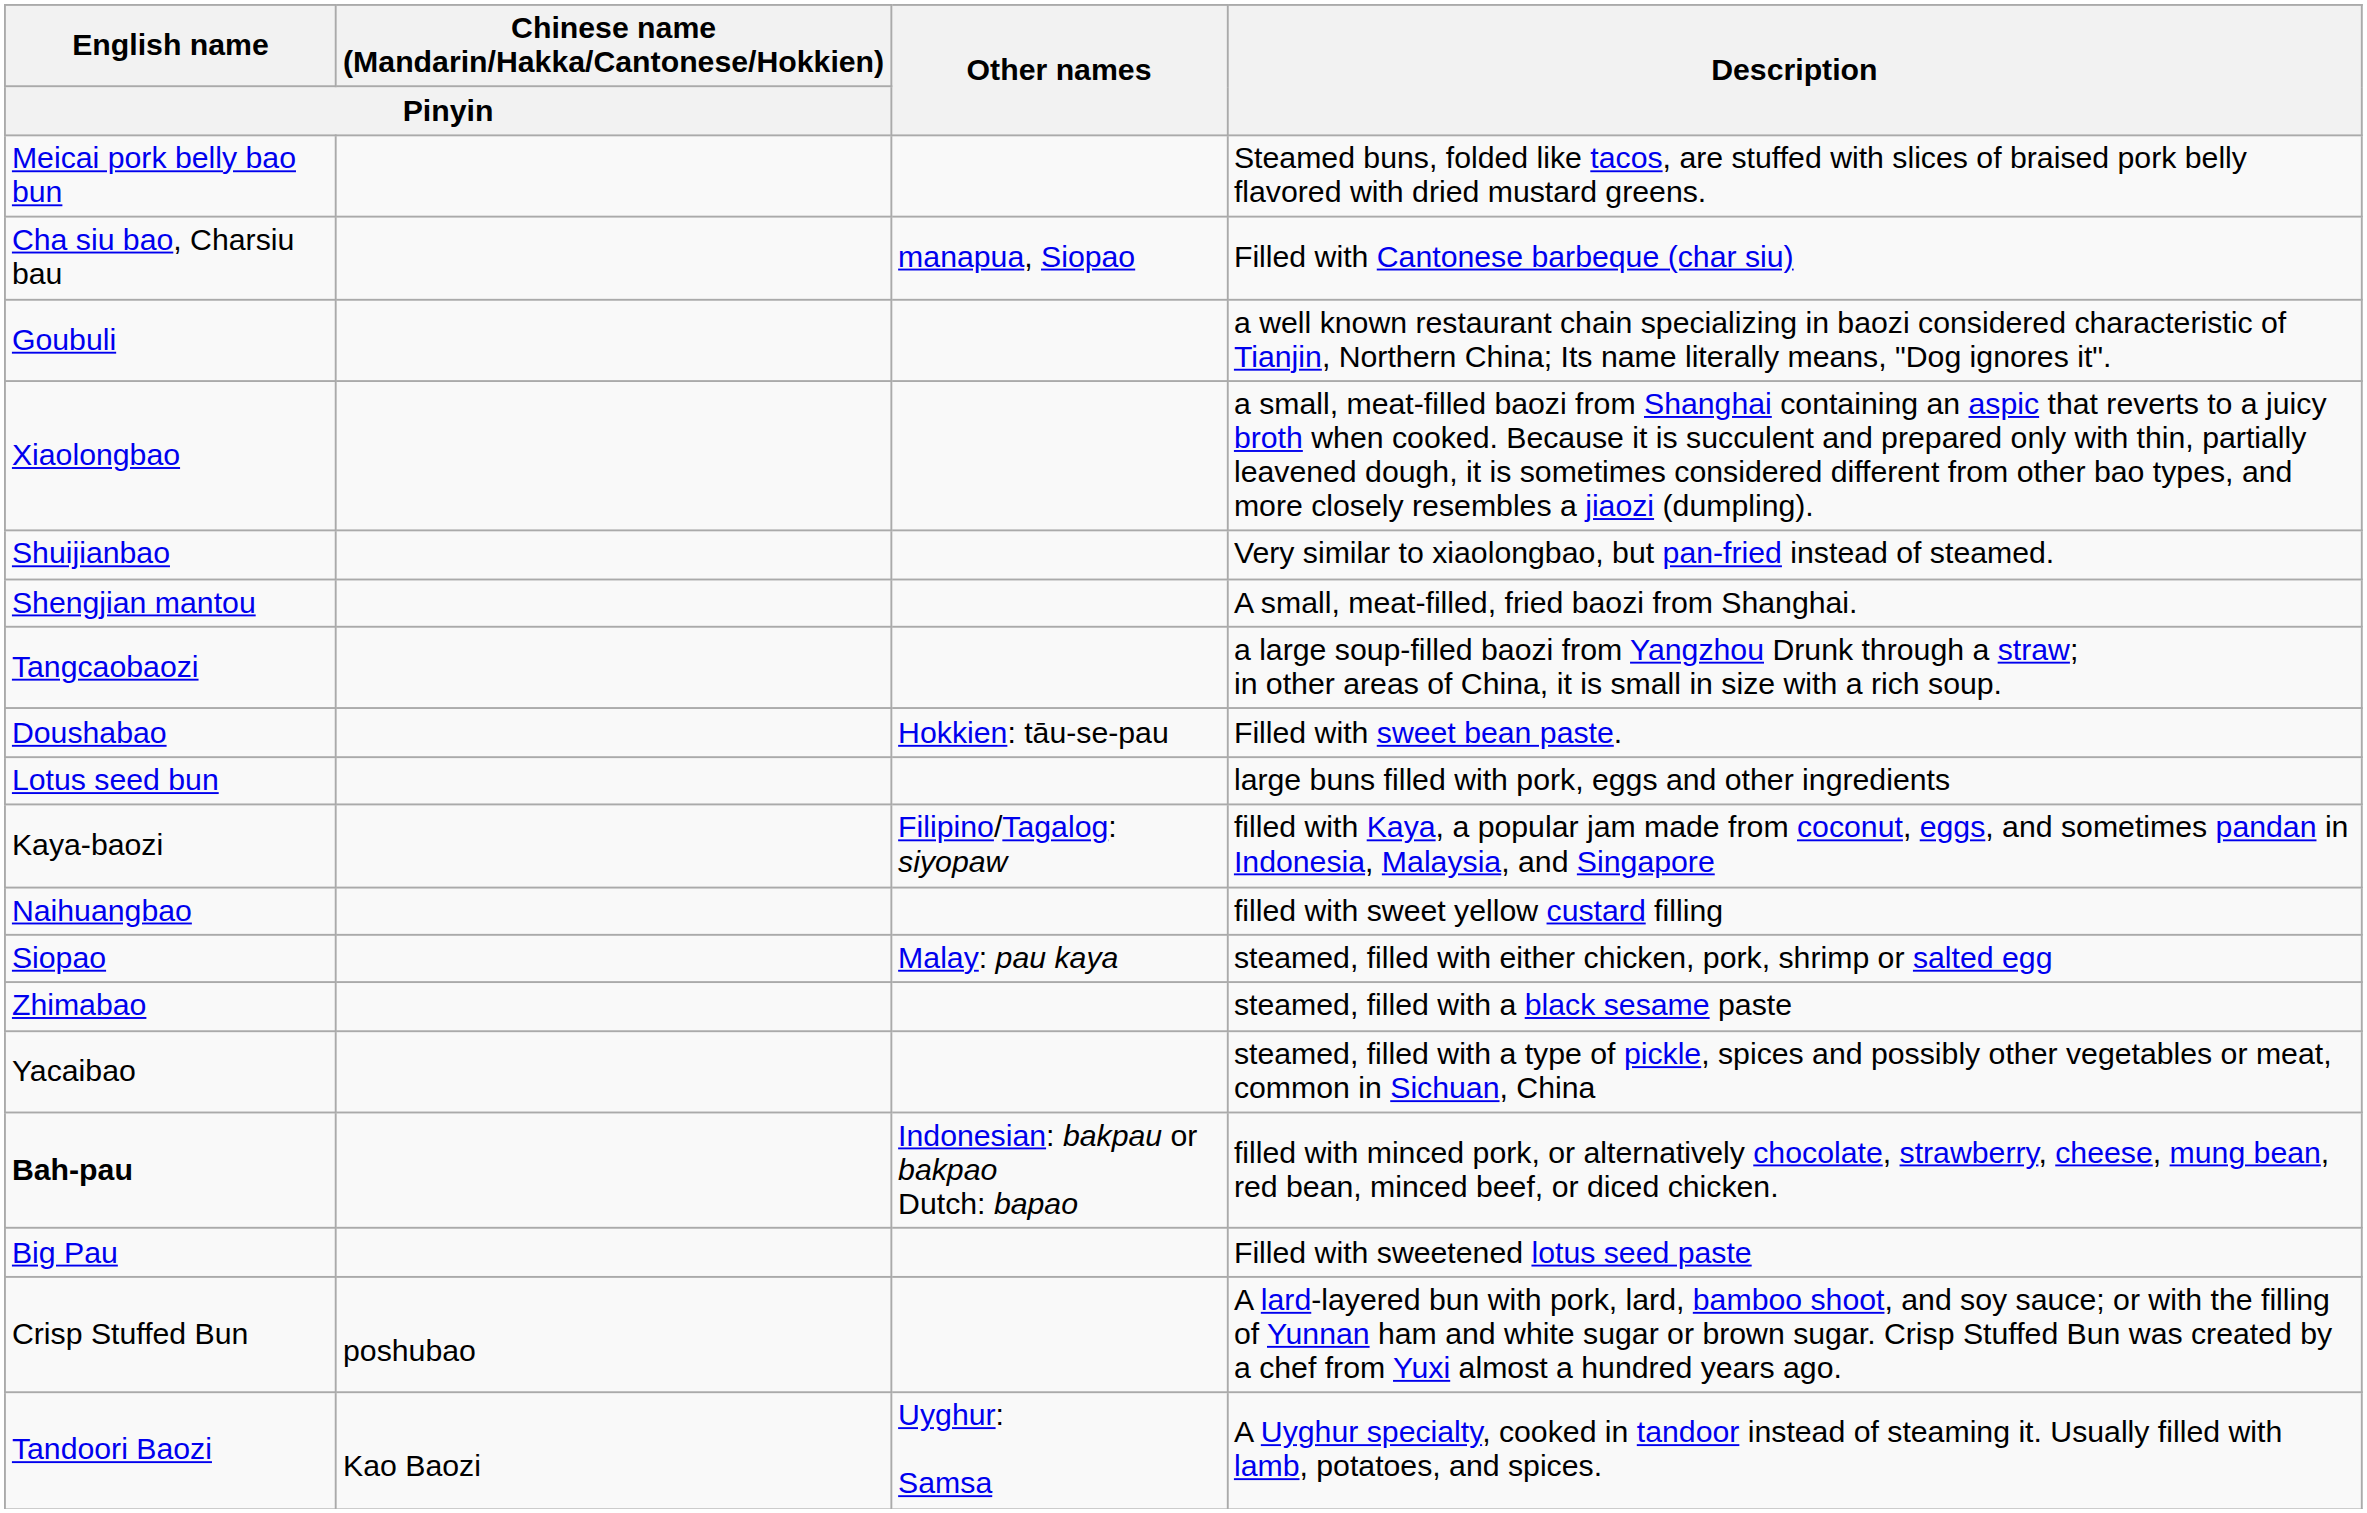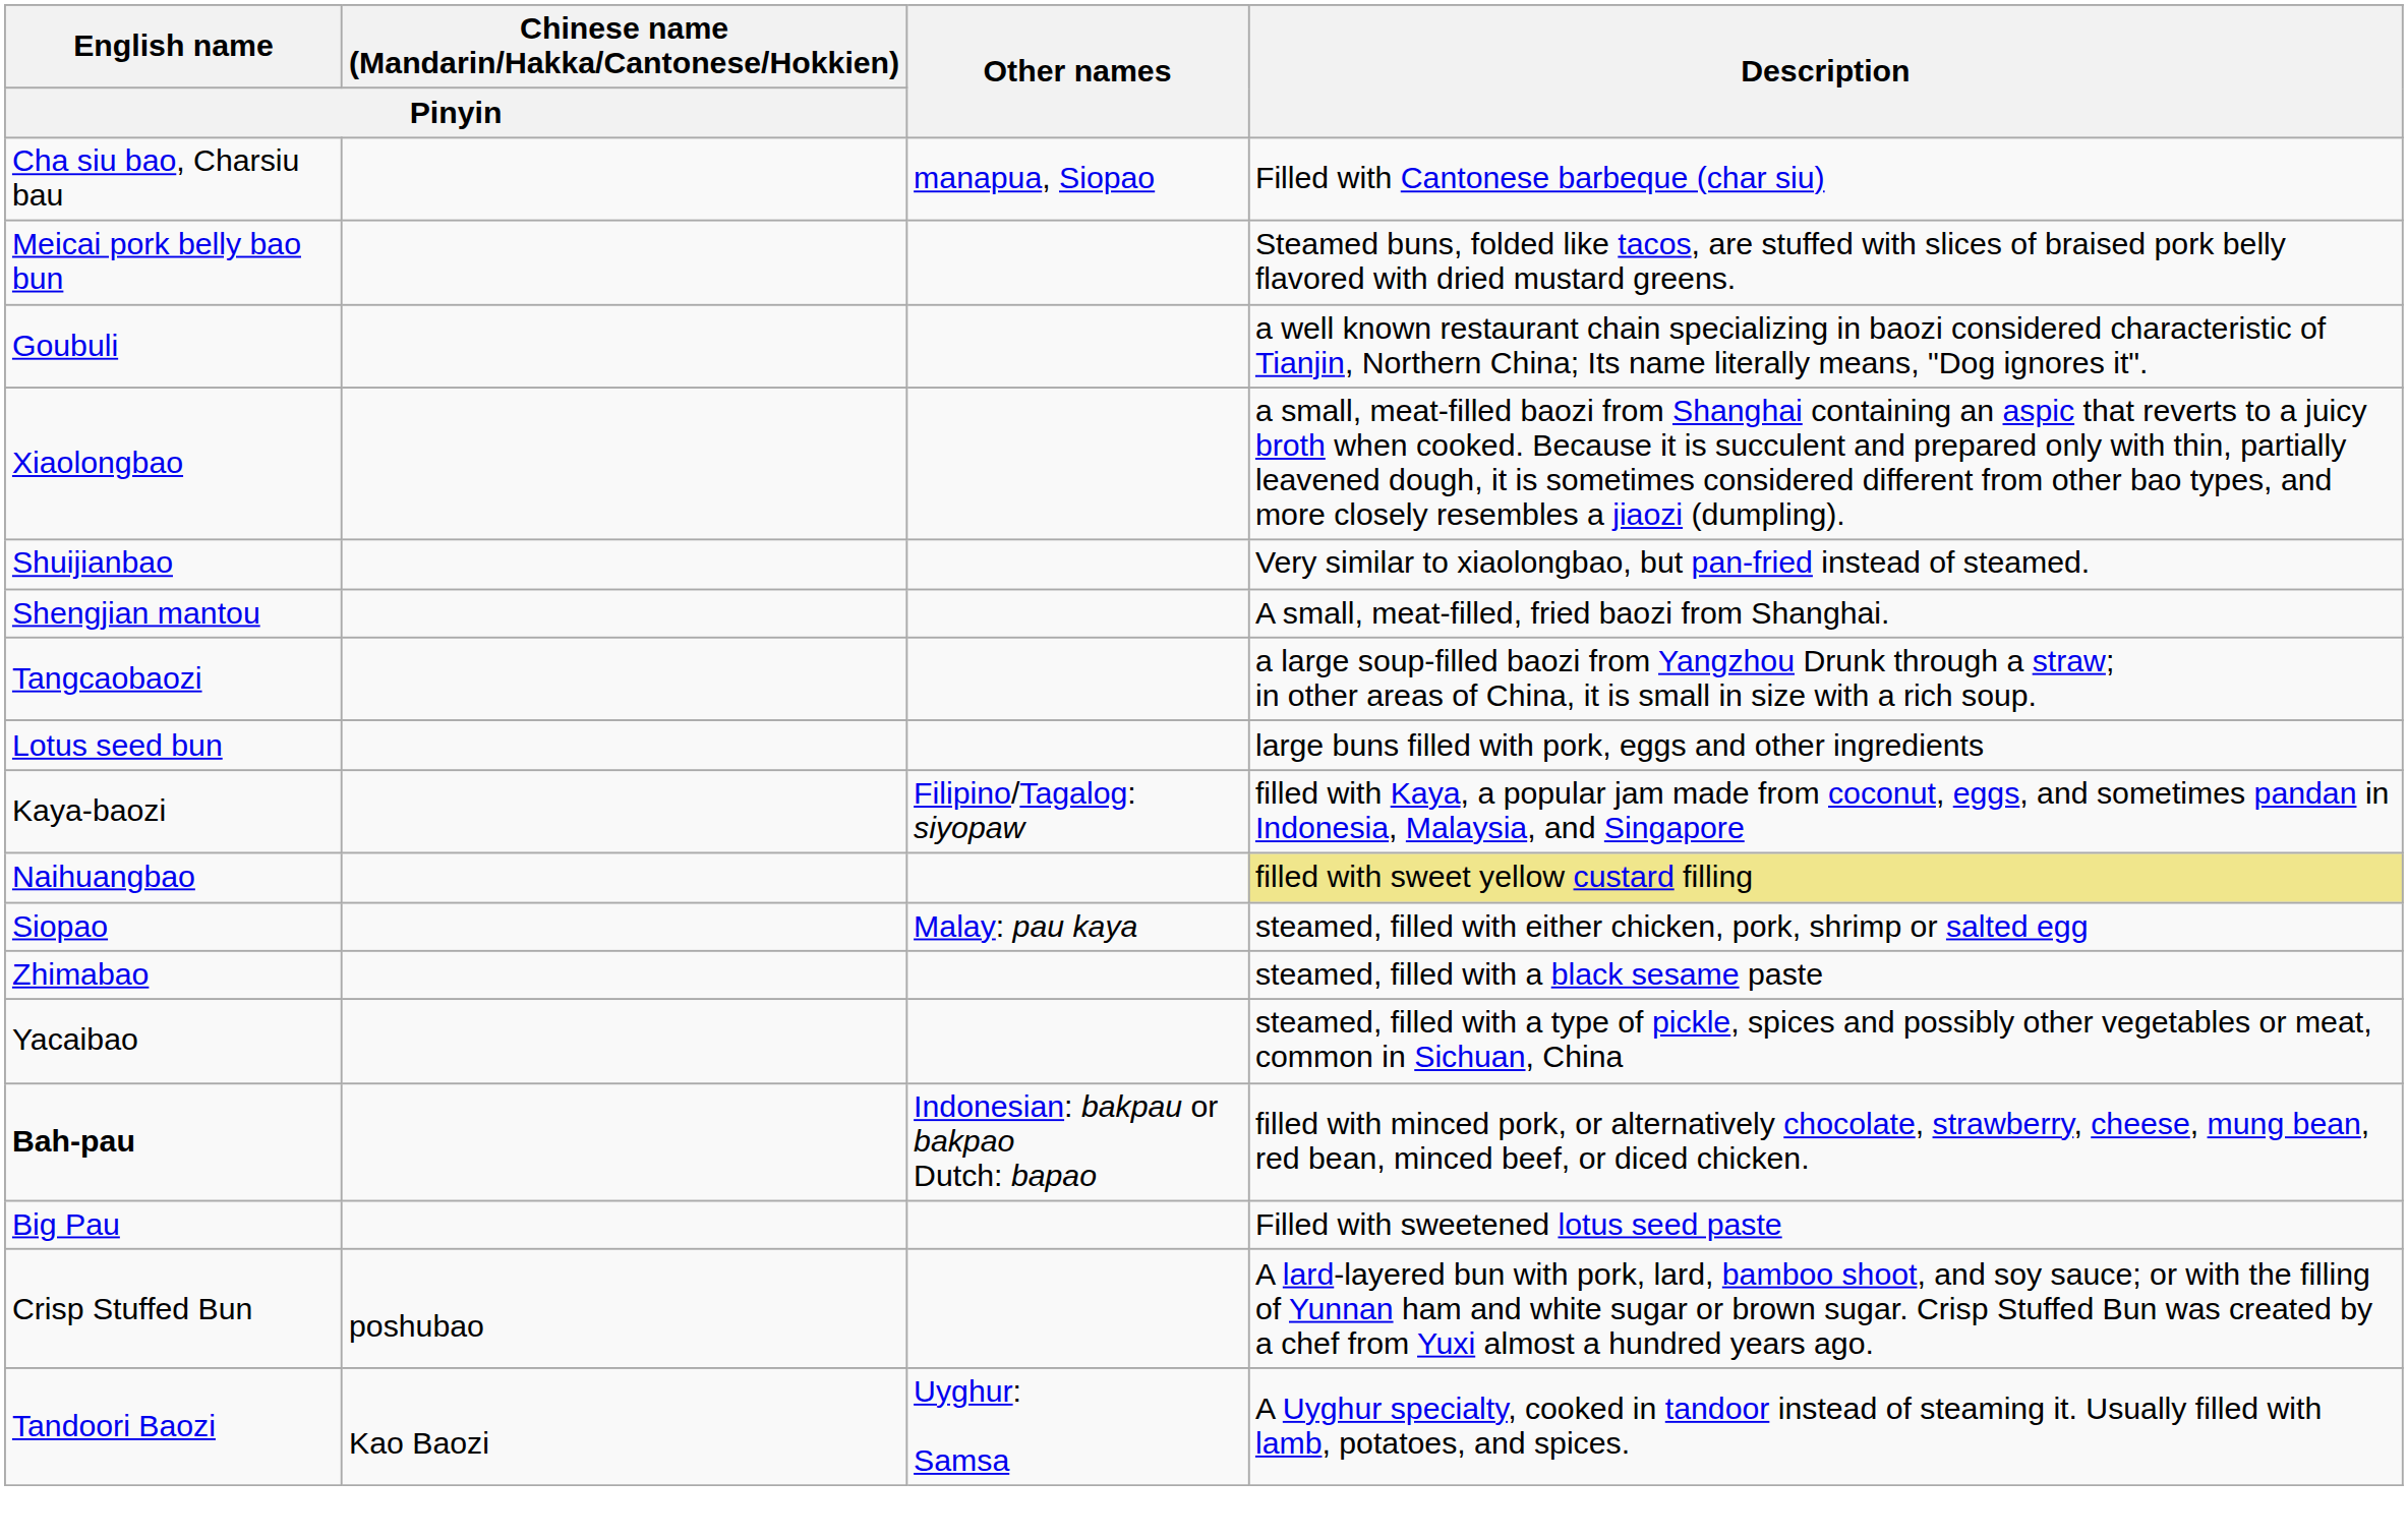rows swapped: Meicai pork belly bao bun <-> Cha siu bao, Charsiu bau
- row: Doushabao | Hokkien: tāu-se-pau | Filled with sweet bean paste.
Naihuangbao | Description: no background -> khaki background
